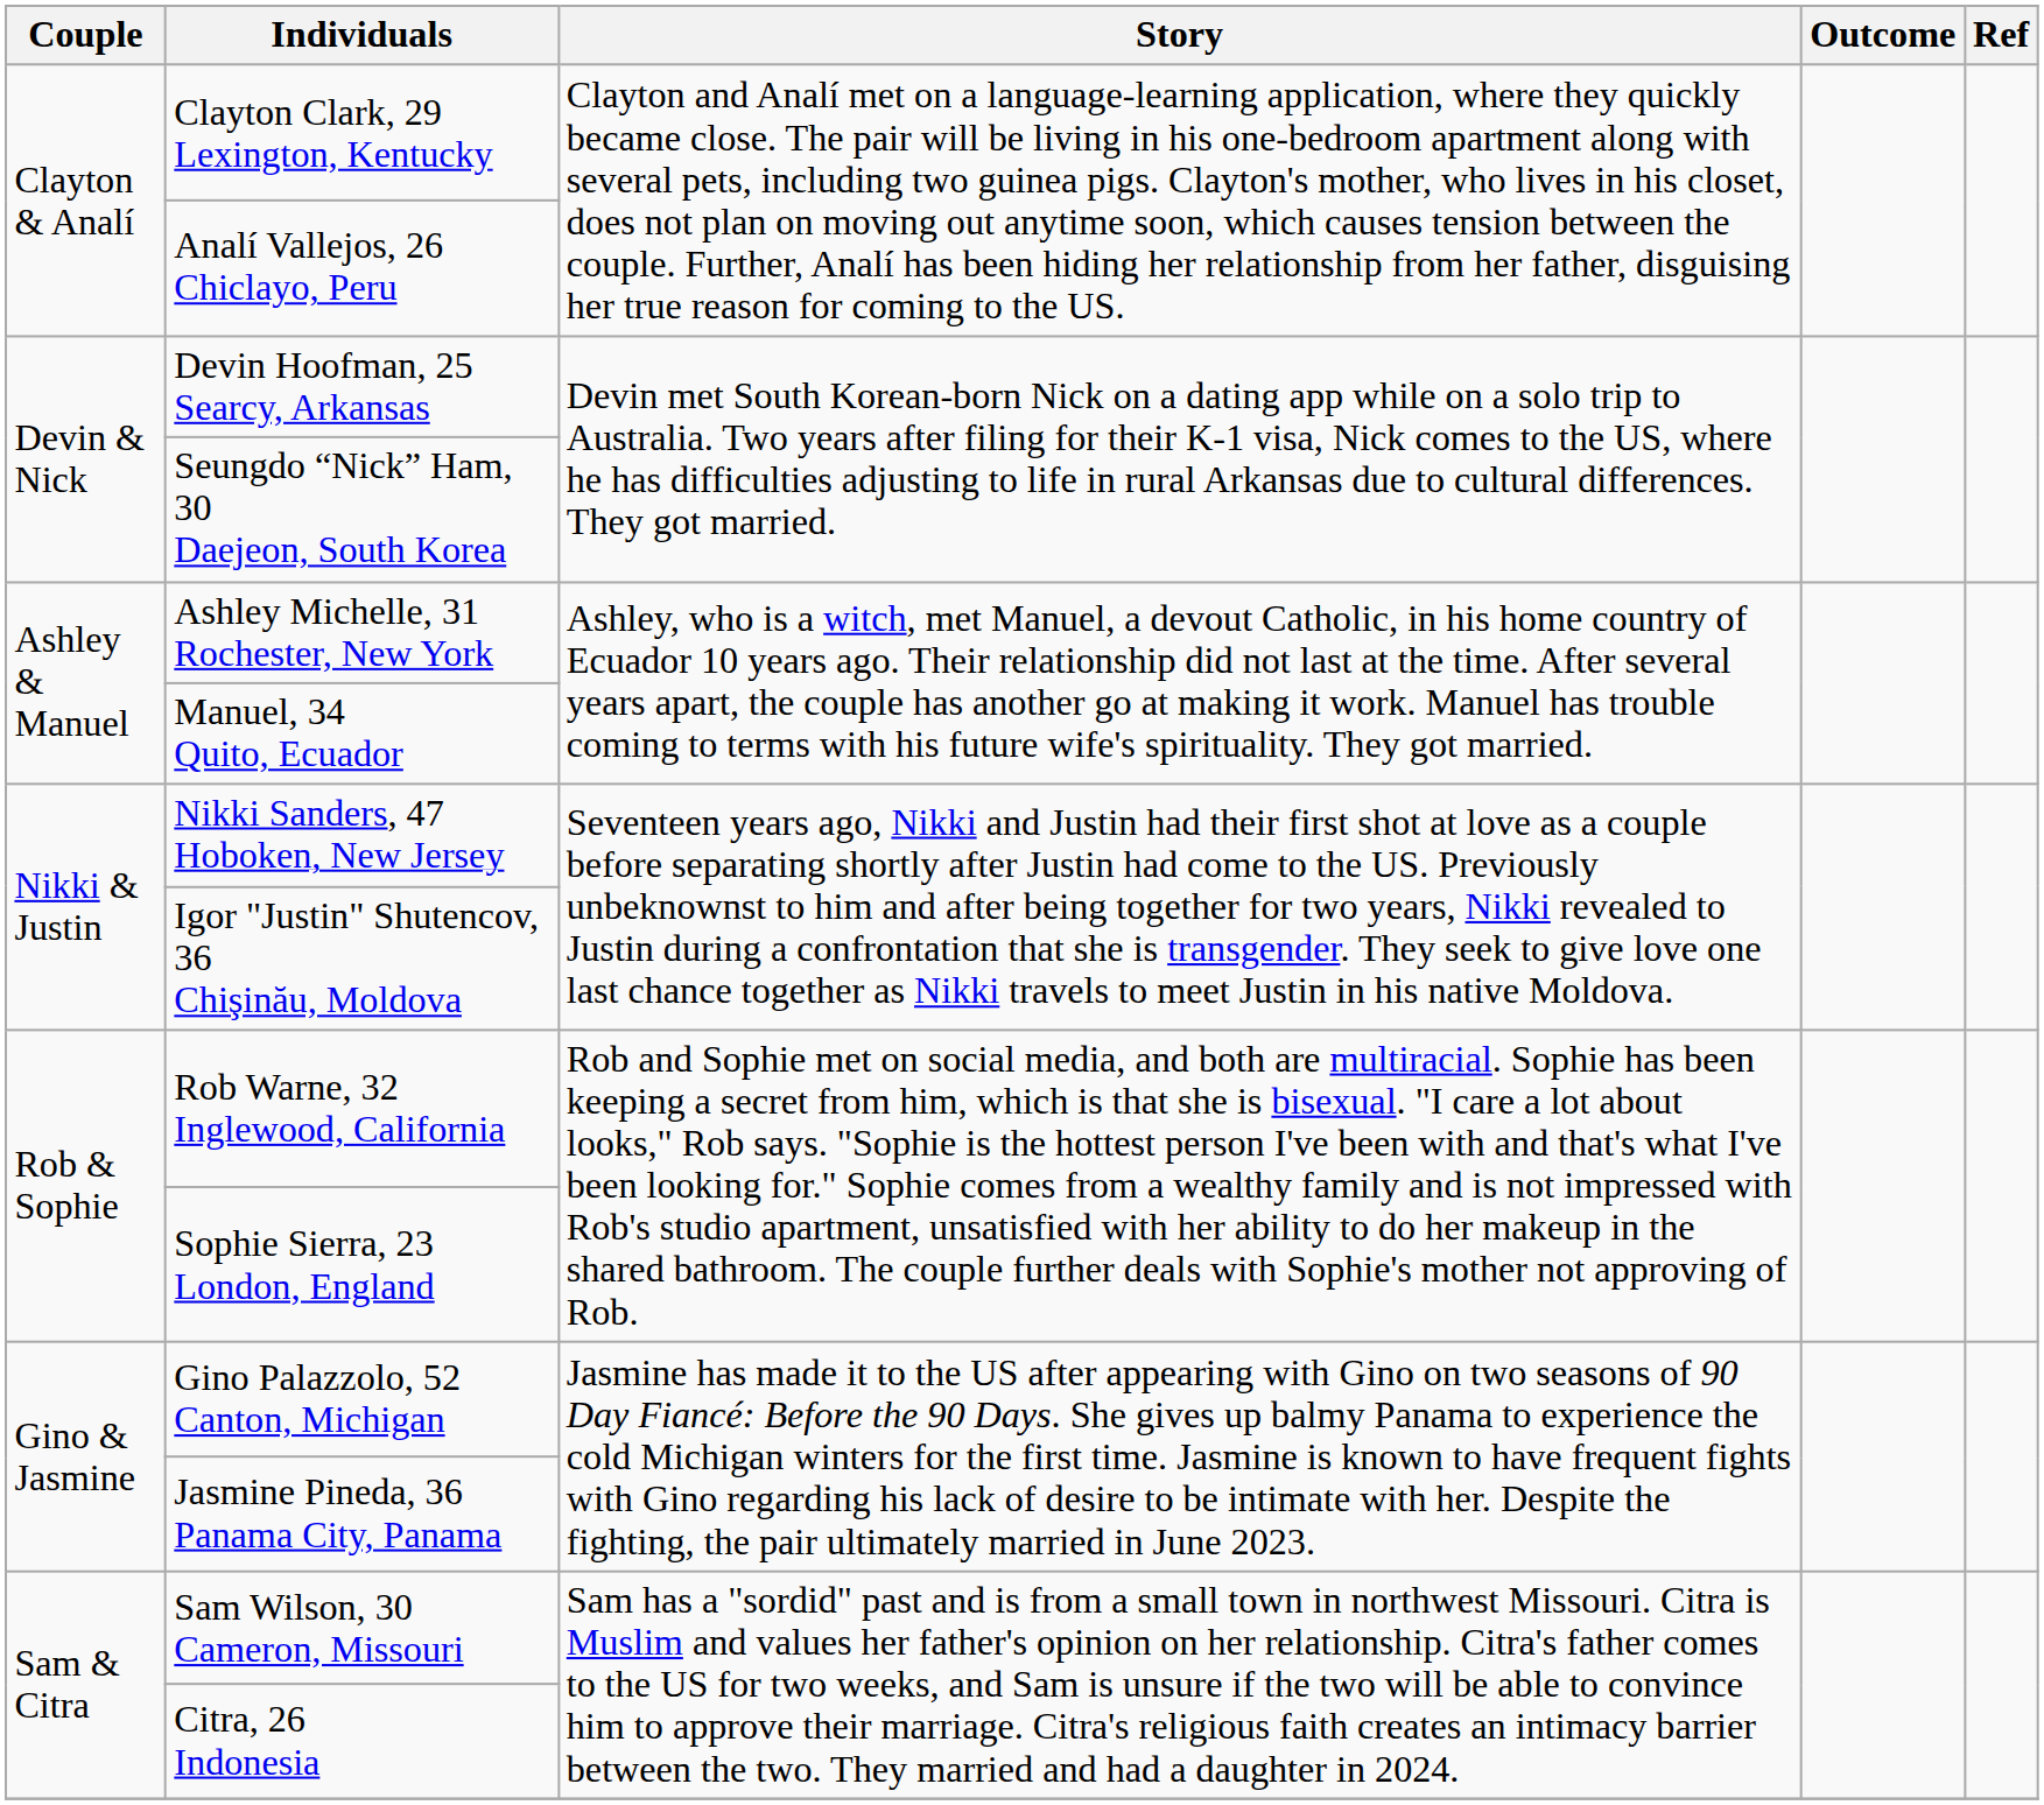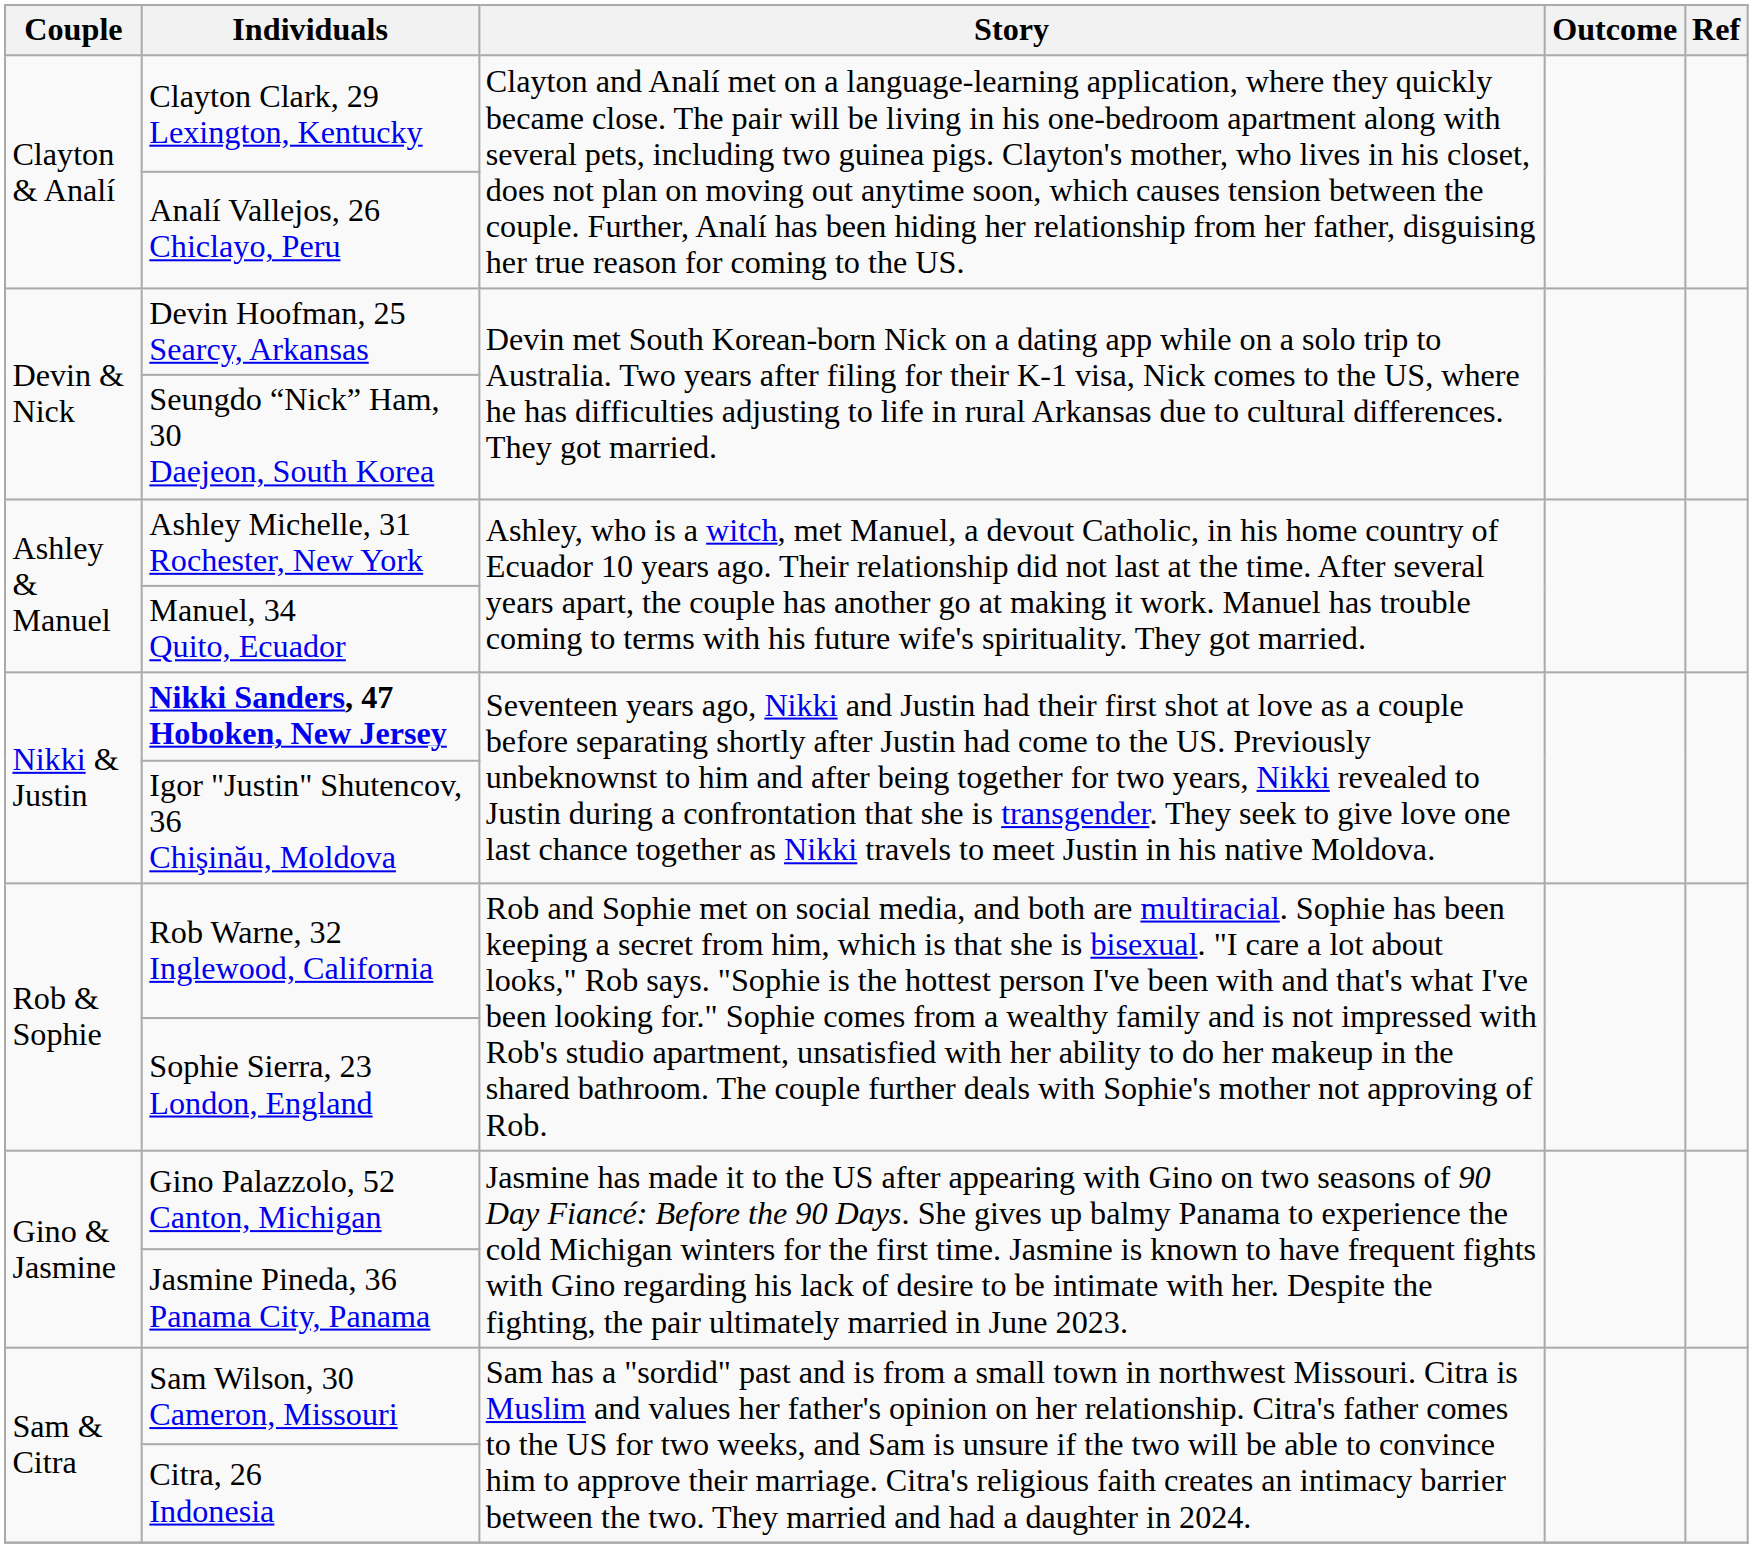Nikki Sanders, 47 Hoboken, New Jersey | Individuals: normal -> bold
